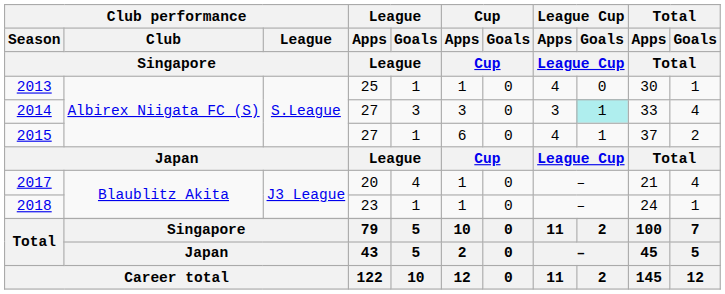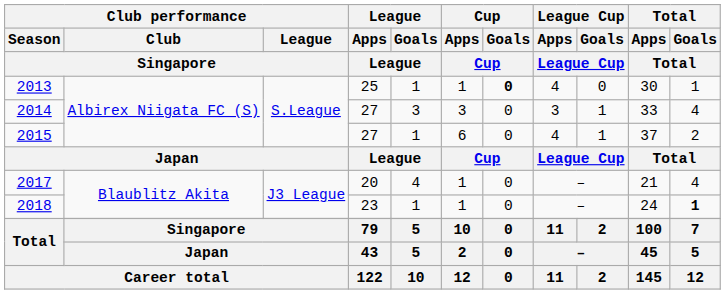2013 | Cup / Goals / Cup: normal -> bold
2014 | League Cup / Goals / League Cup: paleturquoise background -> no background
2018 | Total / Goals / Total: normal -> bold
